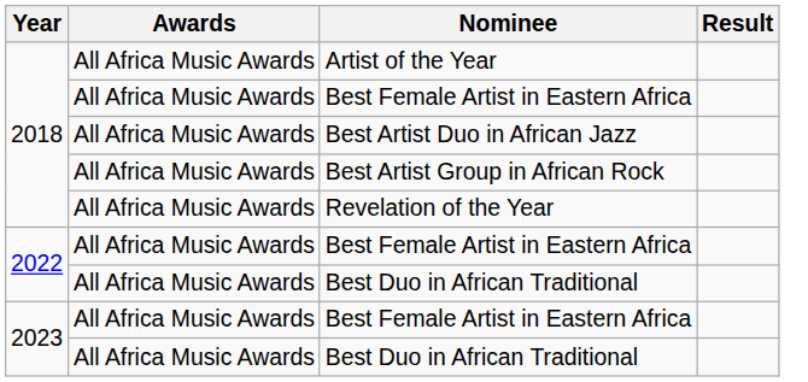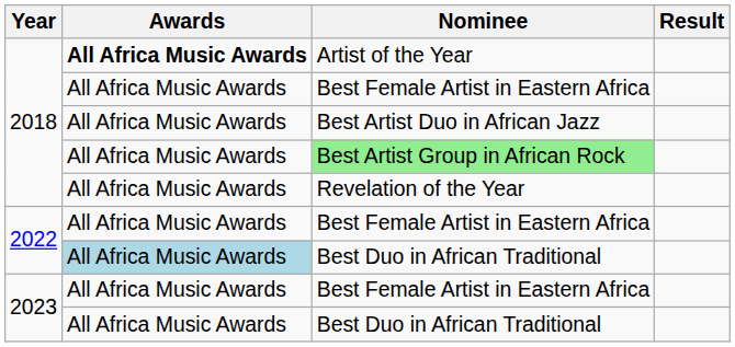row 2 | Awards: normal -> bold
row 5 | Nominee: no background -> lightgreen background
row 8 | Awards: no background -> lightblue background
